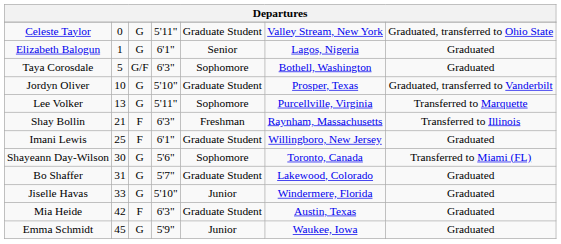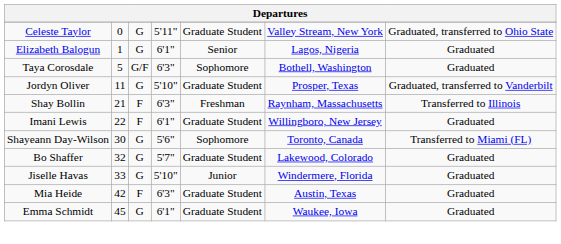Jordyn Oliver | column 2: 10 -> 11
- row: Lee Volker | 13 | G | 5'11" | Sophomore | Purcellville, Virginia | Transferred to Marquette
Imani Lewis | column 2: 25 -> 22
Bo Shaffer | column 2: 31 -> 32
Emma Schmidt | column 4: 5'9" -> 6'1"
Emma Schmidt | column 5: Junior -> Graduate Student
